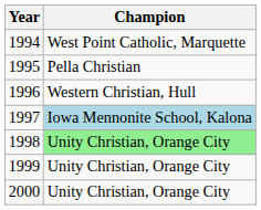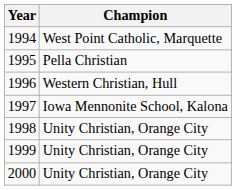1997 | Champion: lightblue background -> no background
1998 | Champion: lightgreen background -> no background
